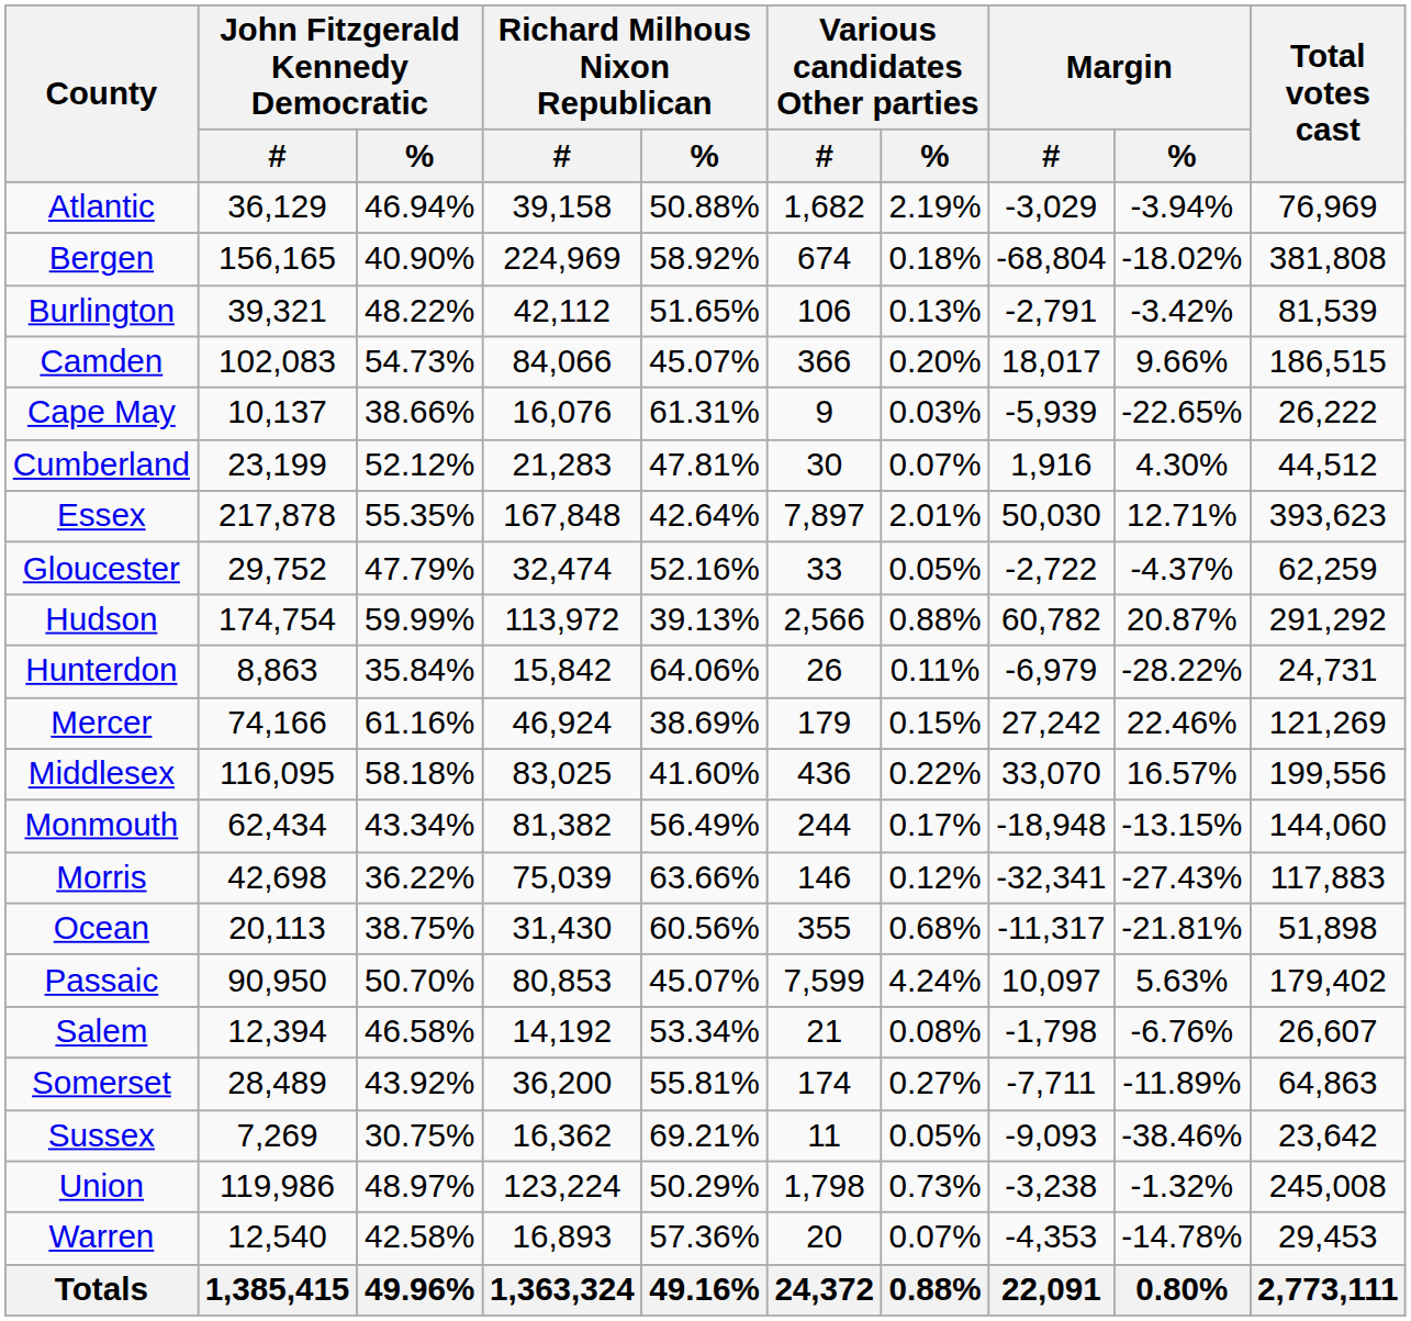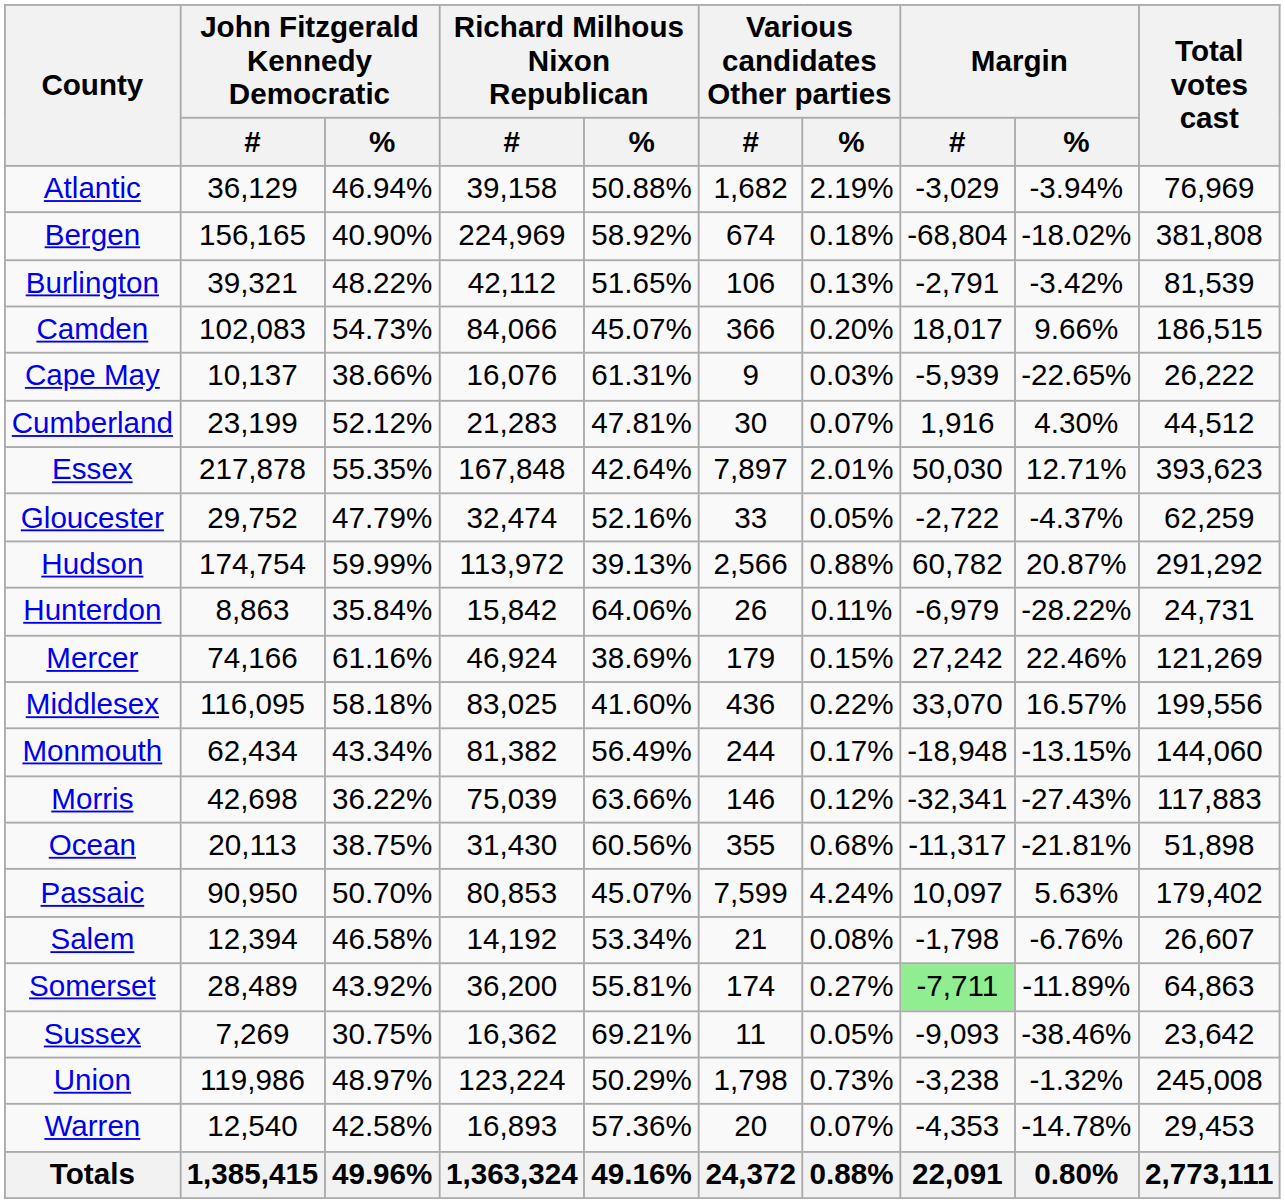Somerset | Margin / #: no background -> lightgreen background
